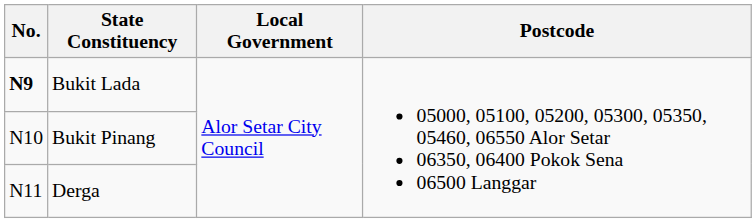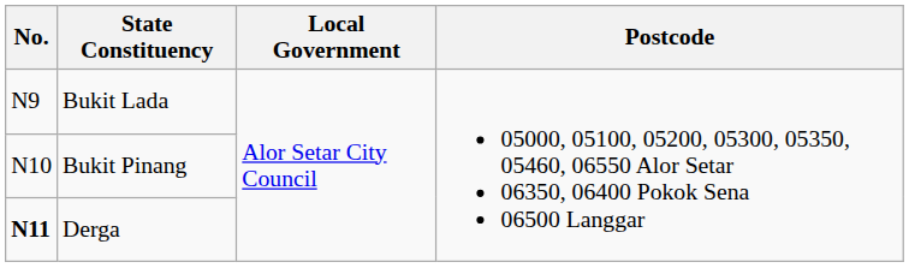Bukit Lada | No.: bold -> normal
Derga | No.: normal -> bold
